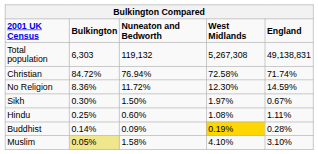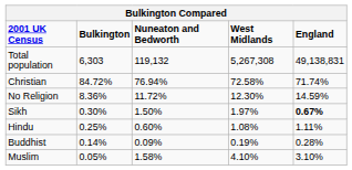Sikh | England: normal -> bold
Buddhist | West Midlands: gold background -> no background
Muslim | Bulkington: khaki background -> no background
